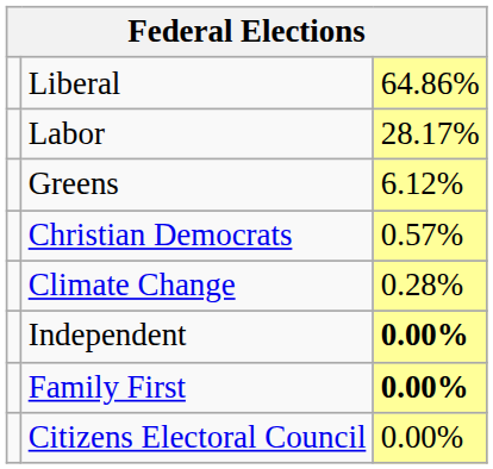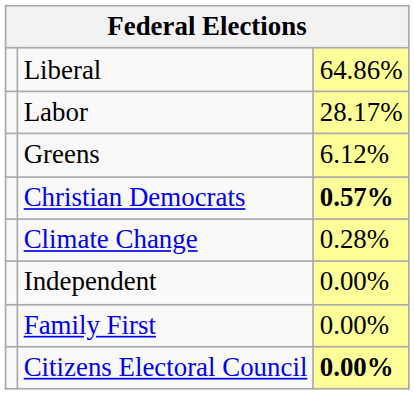Christian Democrats | column 3: normal -> bold
Independent | column 3: bold -> normal
Family First | column 3: bold -> normal
Citizens Electoral Council | column 3: normal -> bold
